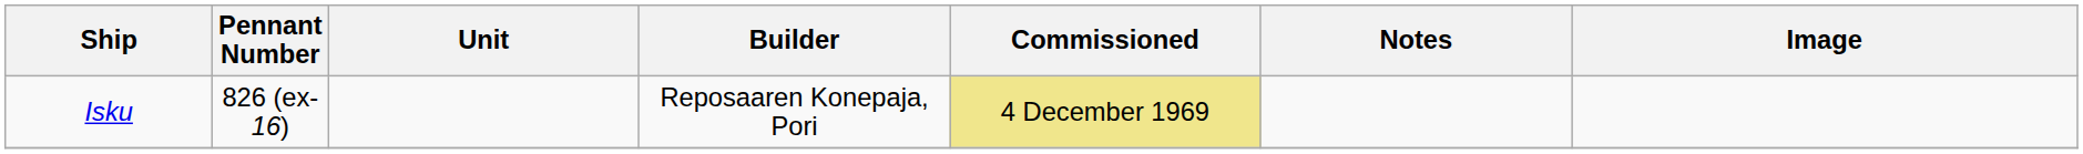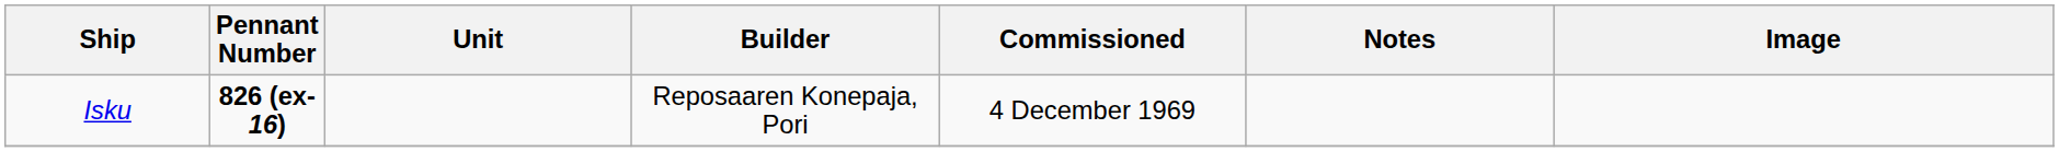Isku | Pennant Number: normal -> bold
Isku | Commissioned: khaki background -> no background
